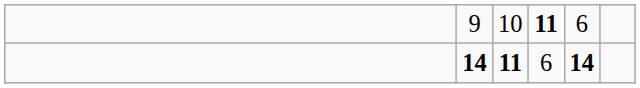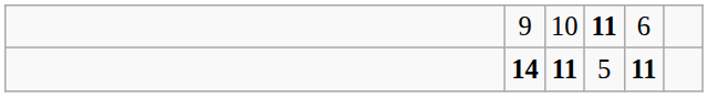row 2 | column 4: 6 -> 5
row 2 | column 5: 14 -> 11
